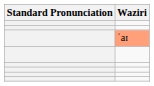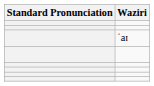row 4 | Waziri: lightsalmon background -> no background
